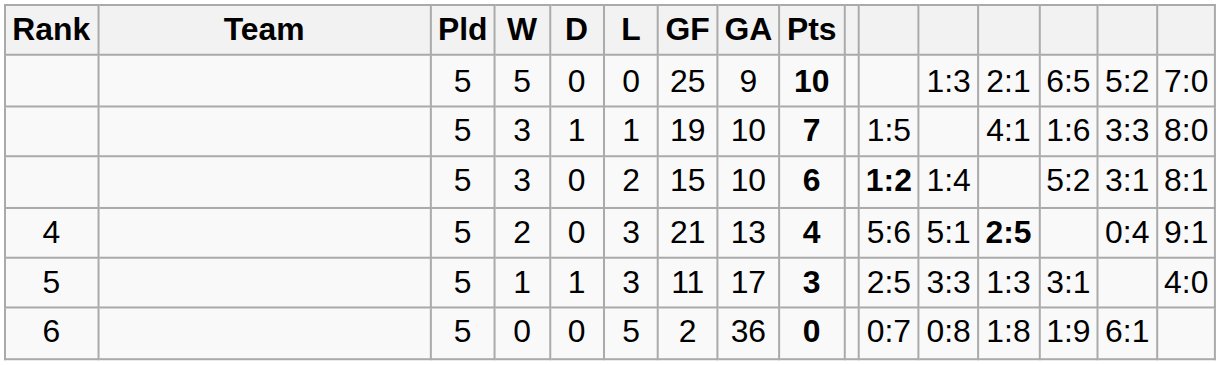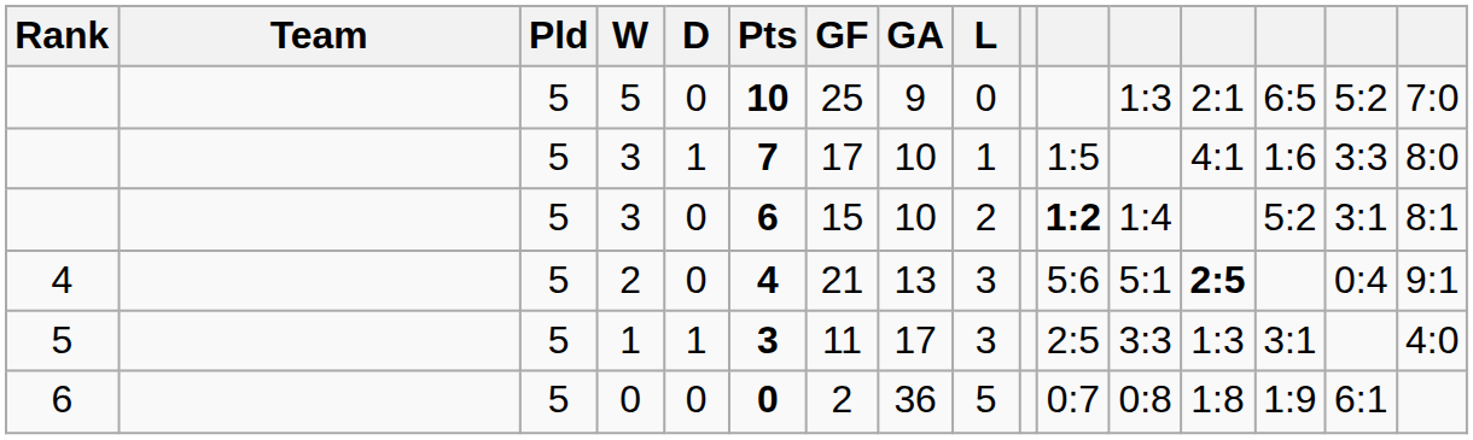columns swapped: L <-> Pts
row 3 | GF: 19 -> 17
